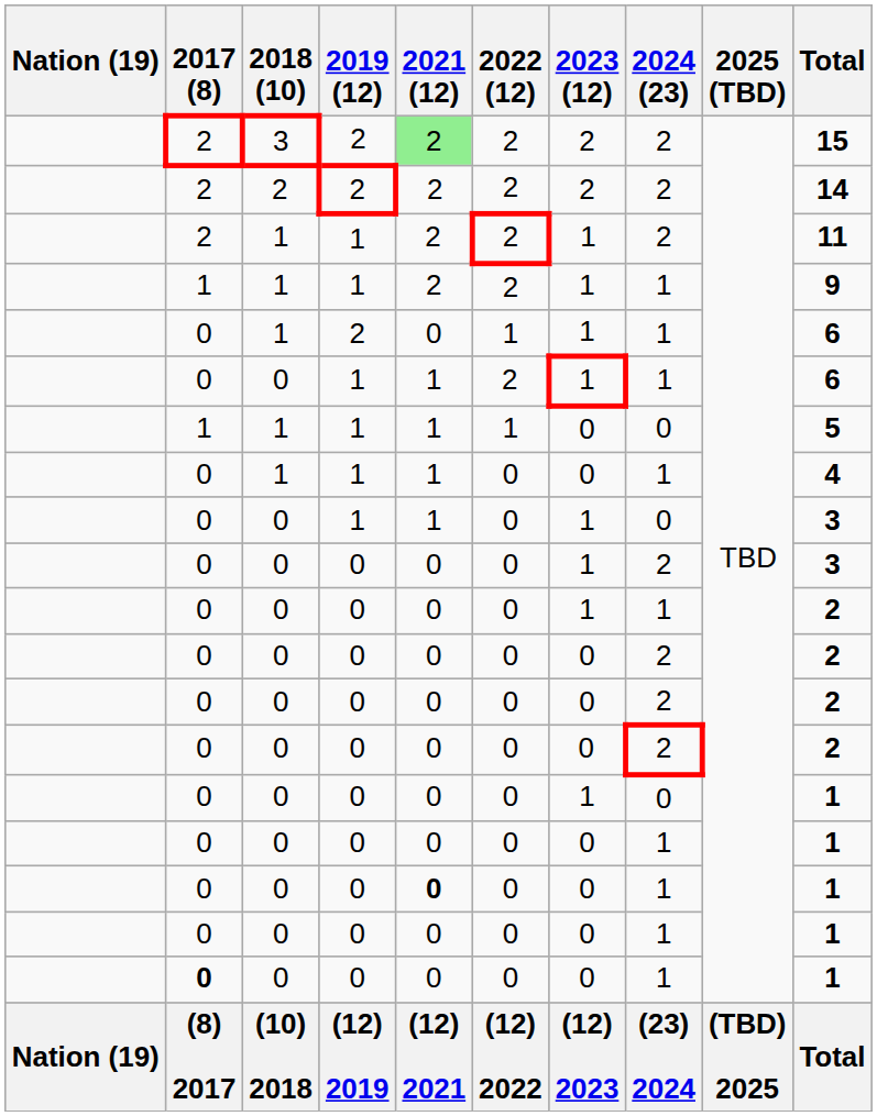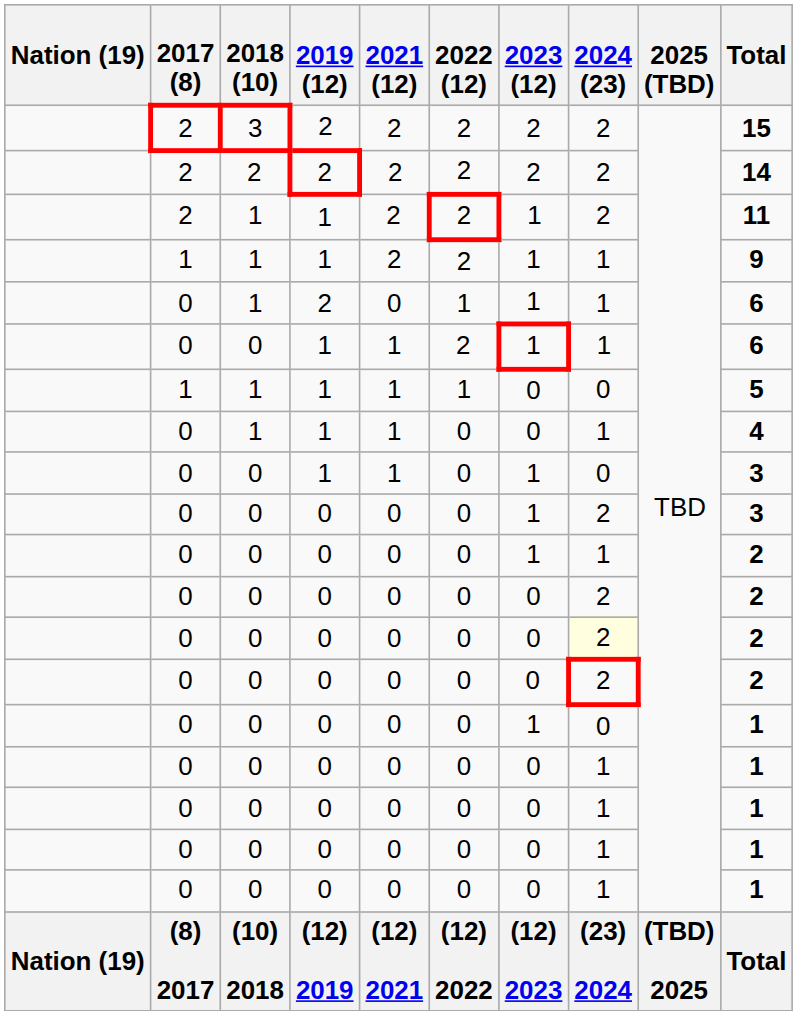row 2 | 2021 (12): lightgreen background -> no background
row 14 | 2024 (23): no background -> lightyellow background
row 18 | 2021 (12): bold -> normal
row 20 | 2017 (8): bold -> normal
